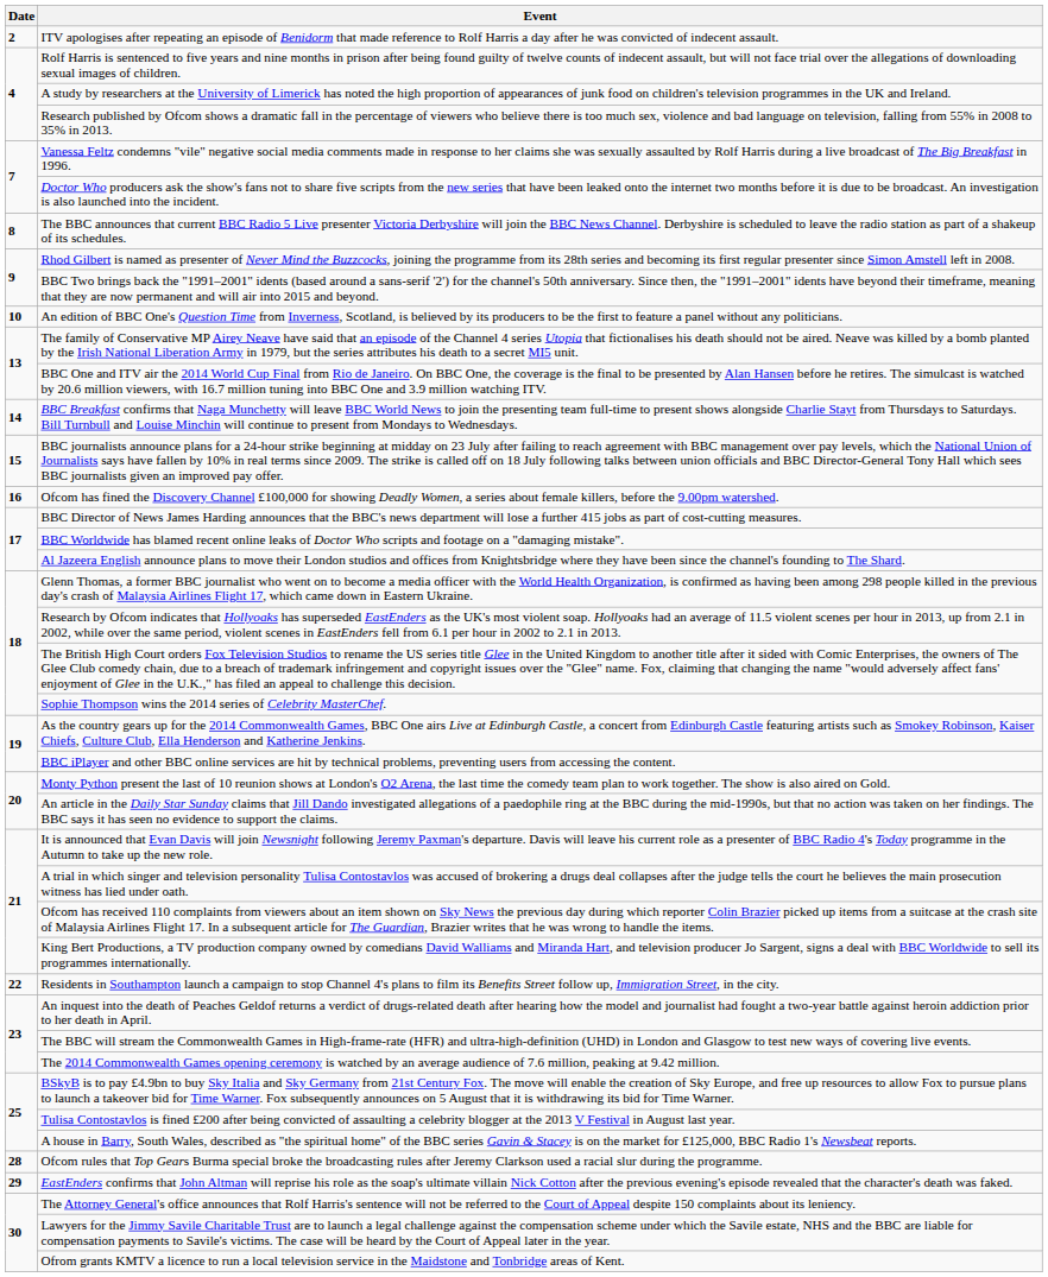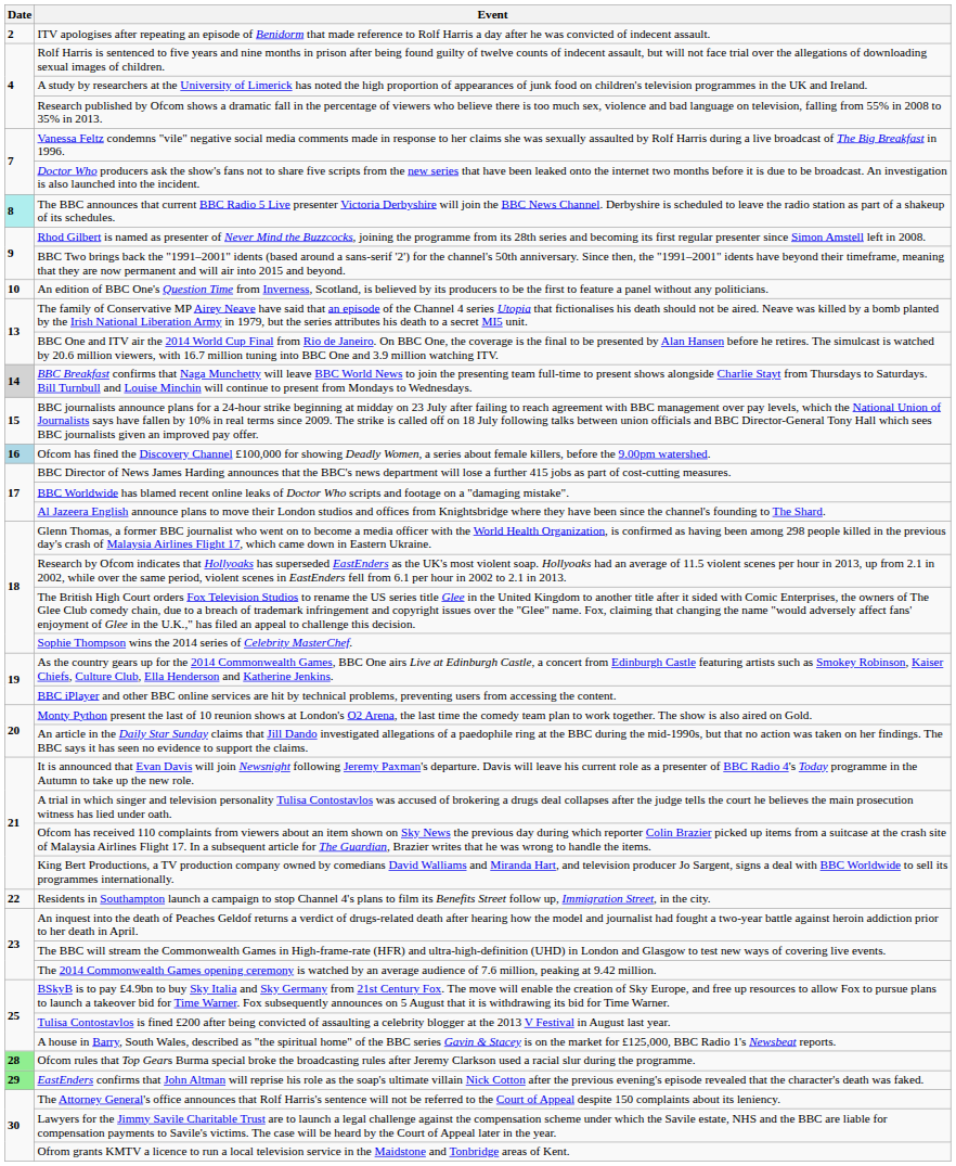row 8 | Date: no background -> paleturquoise background
row 14 | Date: no background -> lightgrey background
row 16 | Date: no background -> lightblue background
row 39 | Date: no background -> lightgreen background
row 40 | Date: no background -> lightgreen background
